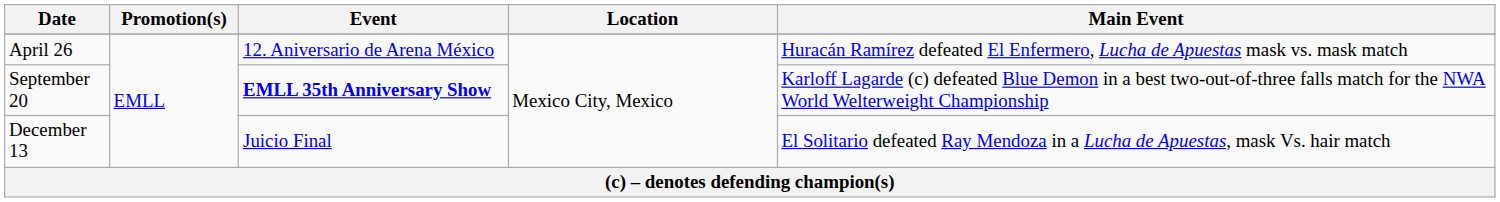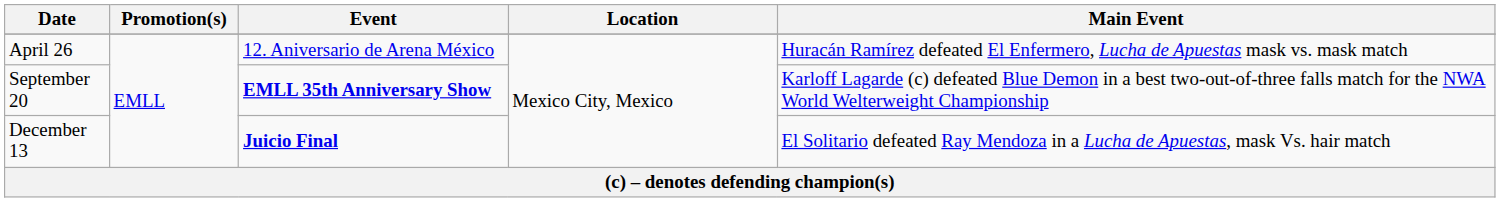December 13 | Event: normal -> bold
